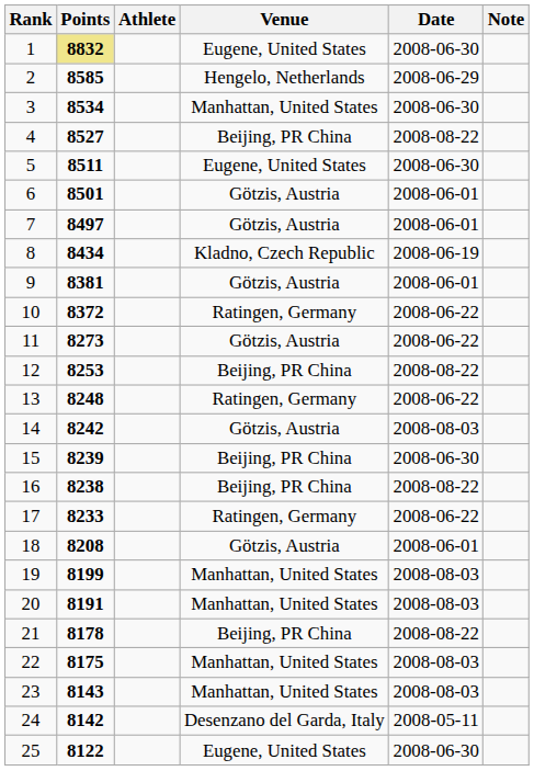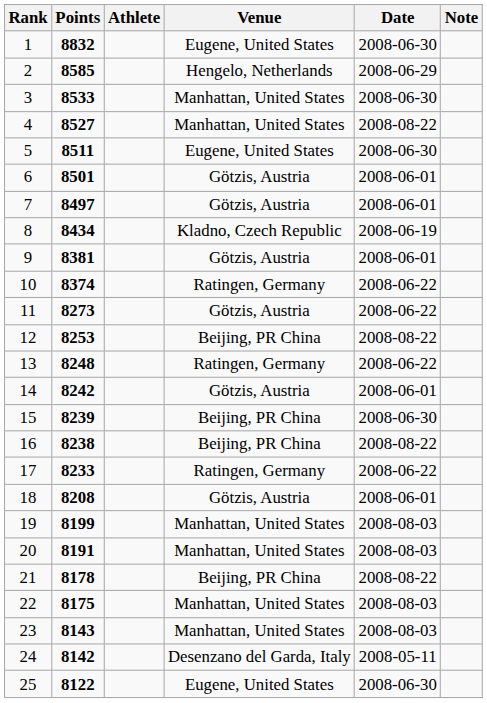1 | Points: khaki background -> no background
3 | Points: 8534 -> 8533
4 | Venue: Beijing, PR China -> Manhattan, United States
10 | Points: 8372 -> 8374
14 | Date: 2008-08-03 -> 2008-06-01
